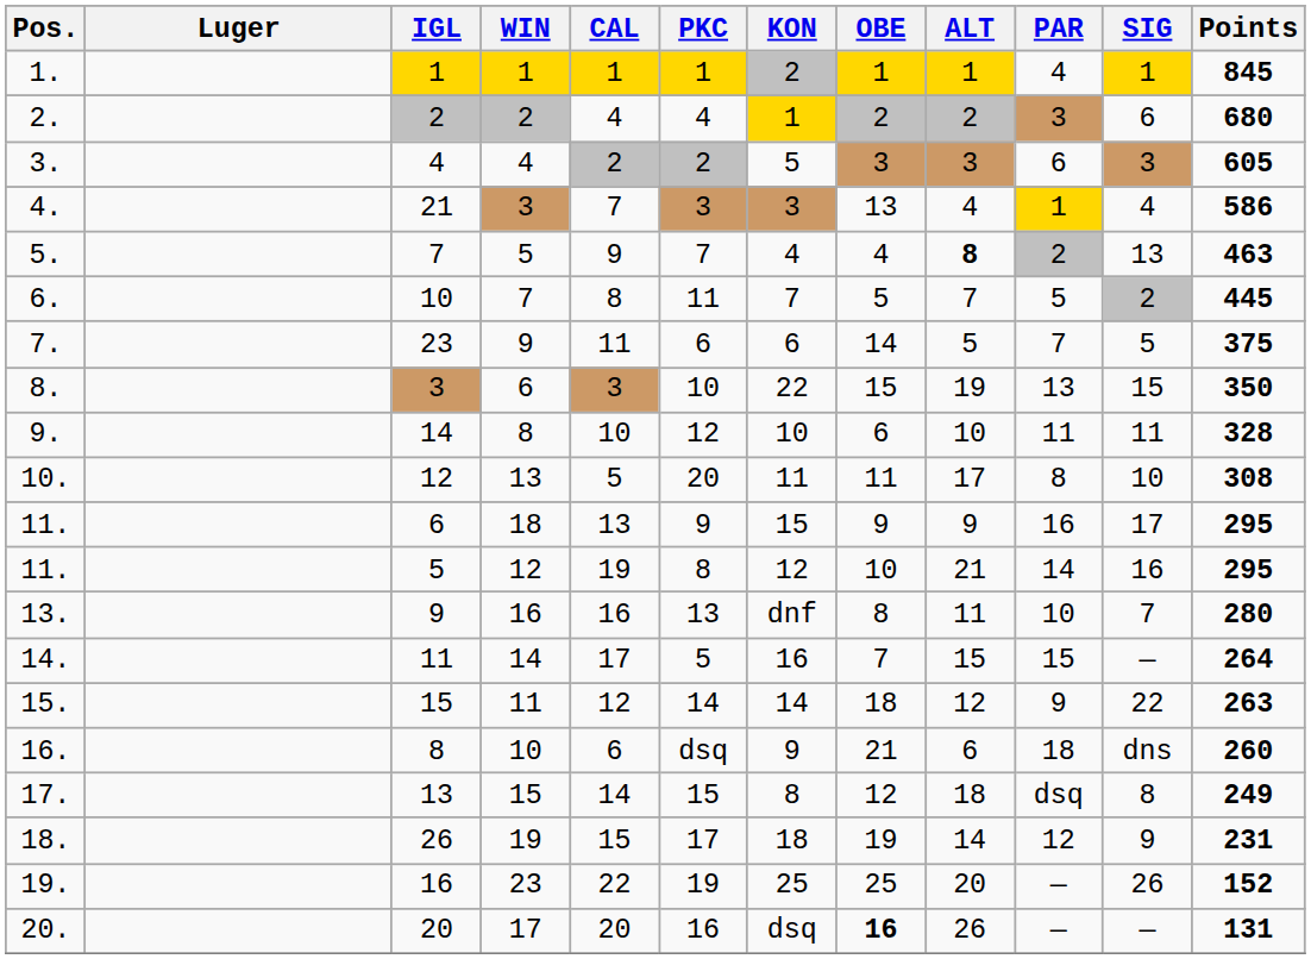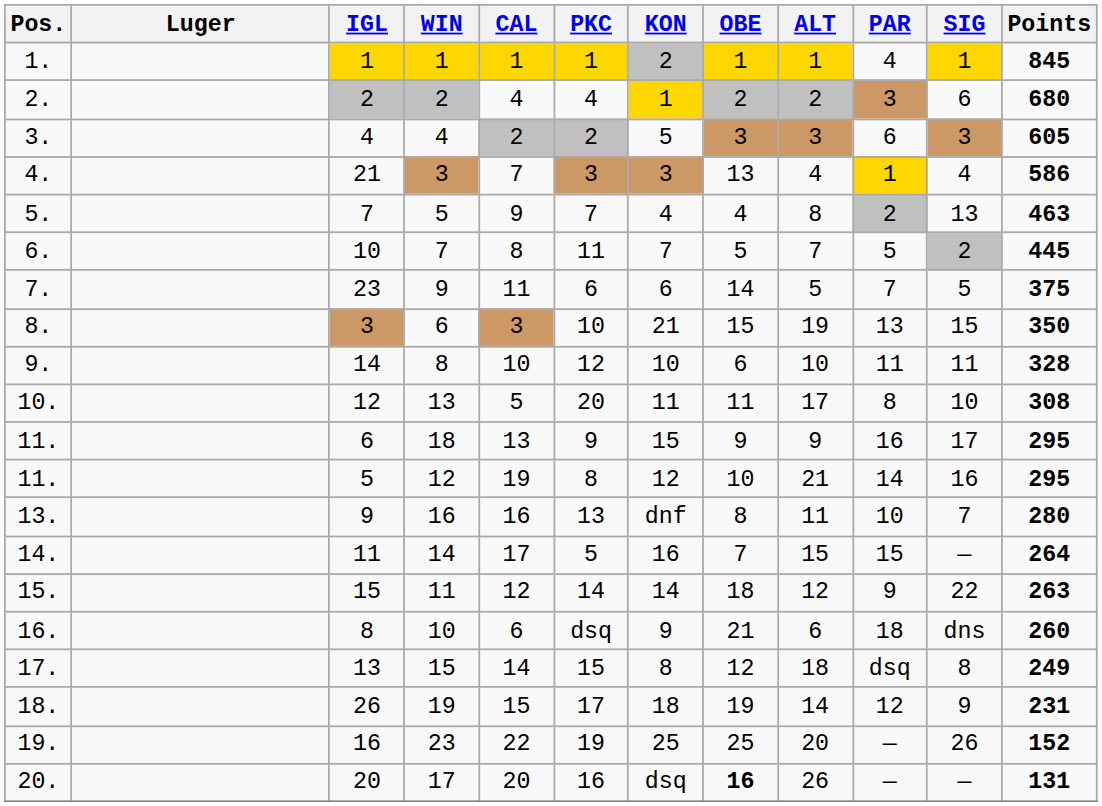row 6 | ALT: bold -> normal
row 9 | KON: 22 -> 21
